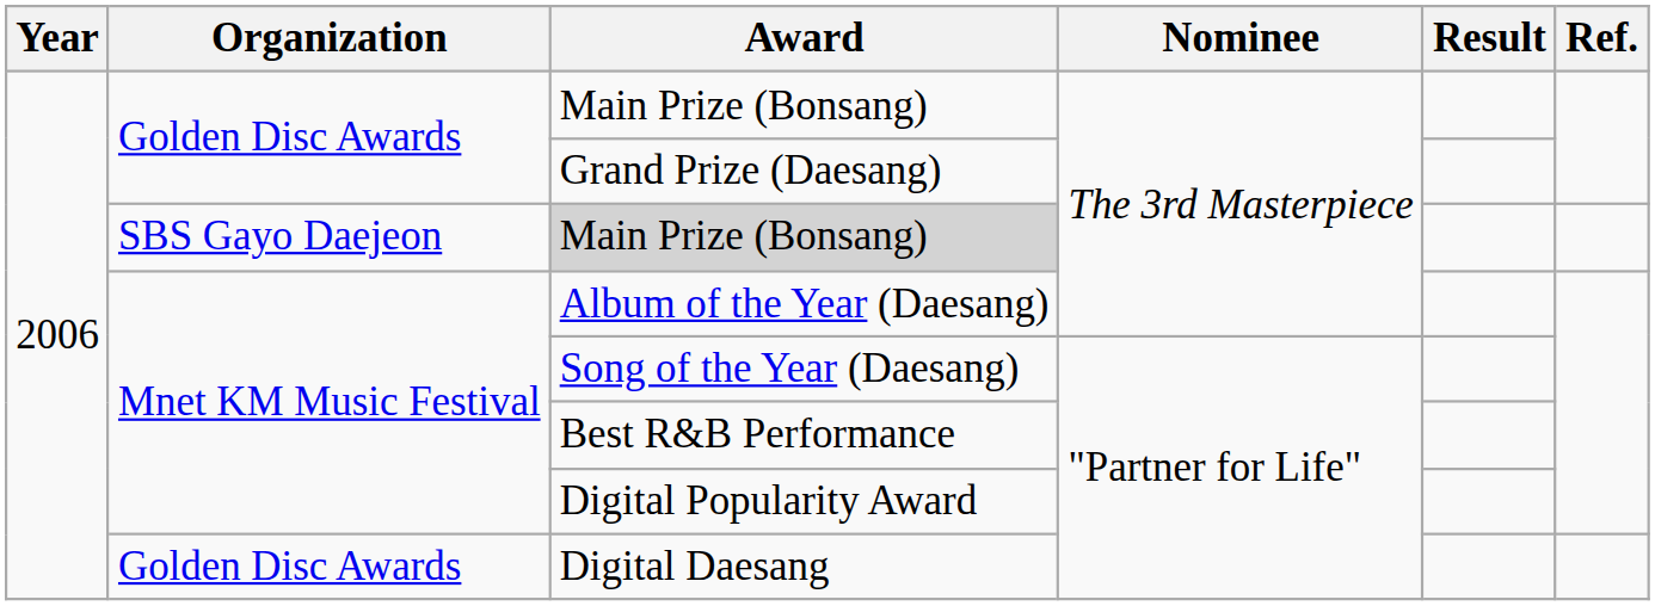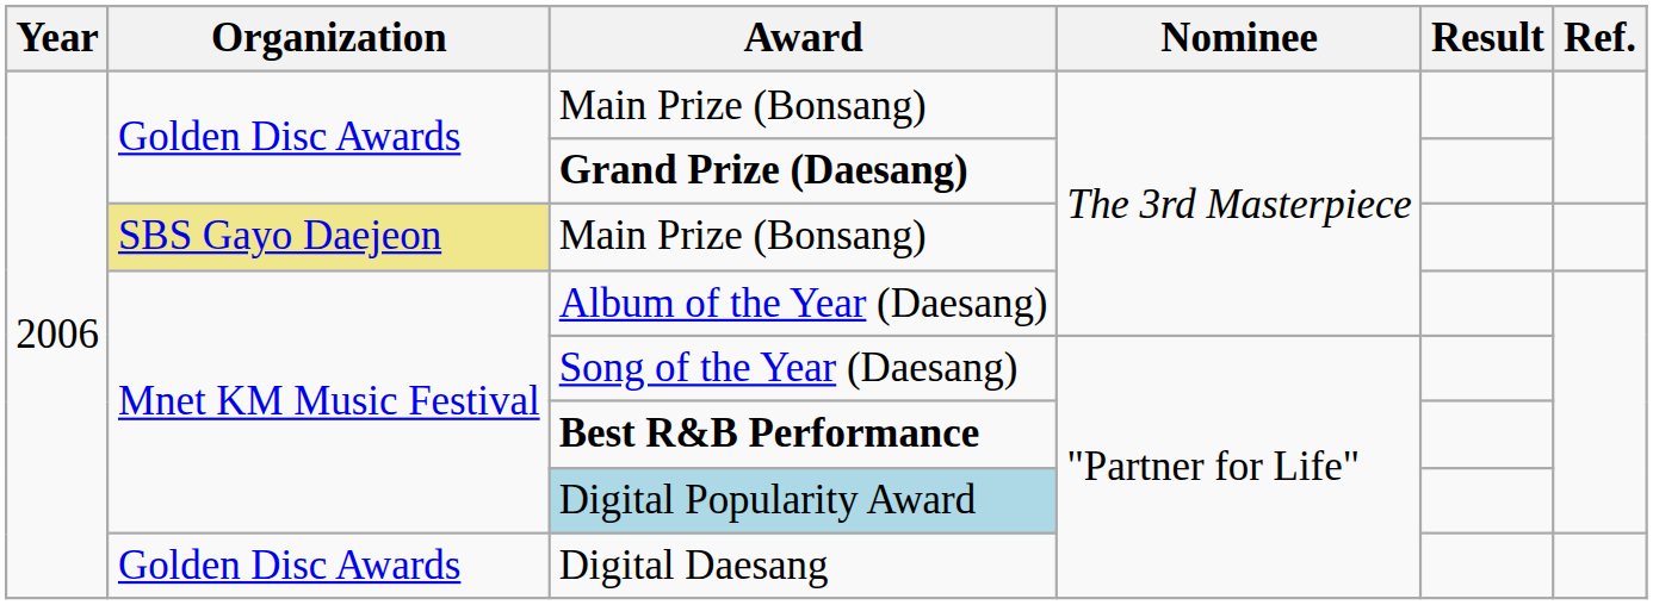Grand Prize (Daesang) | Award: normal -> bold
SBS Gayo Daejeon / Main Prize (Bonsang) | Organization: no background -> khaki background
SBS Gayo Daejeon / Main Prize (Bonsang) | Award: lightgrey background -> no background
Best R&B Performance | Award: normal -> bold
Digital Popularity Award | Award: no background -> lightblue background
